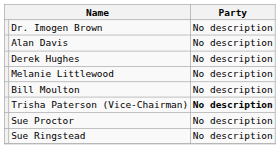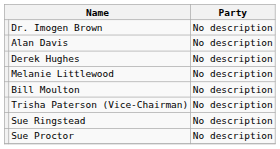Trisha Paterson (Vice-Chairman) | Party: bold -> normal
rows swapped: Sue Proctor <-> Sue Ringstead
